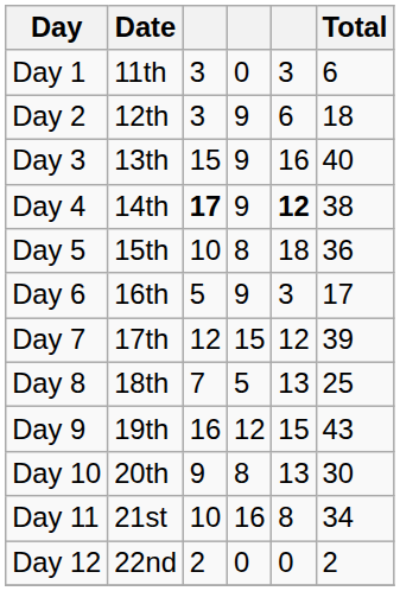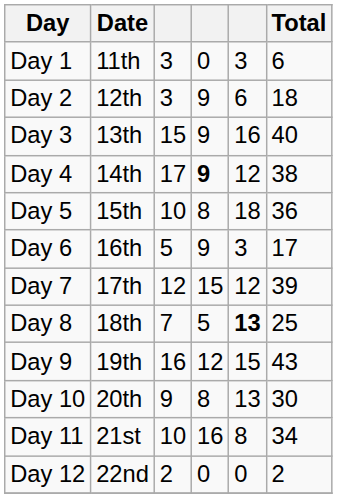Day 4 | column 3: bold -> normal
Day 4 | column 4: normal -> bold
Day 4 | column 5: bold -> normal
Day 8 | column 5: normal -> bold
